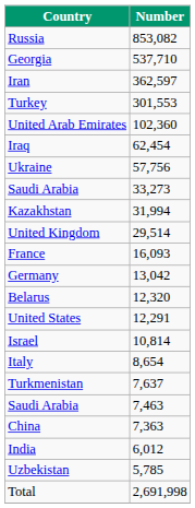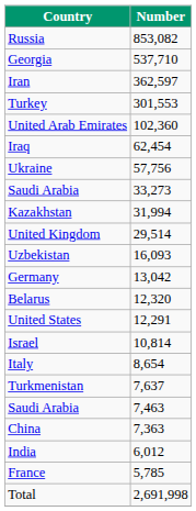row 12 | Country: France -> Uzbekistan
row 22 | Country: Uzbekistan -> France
